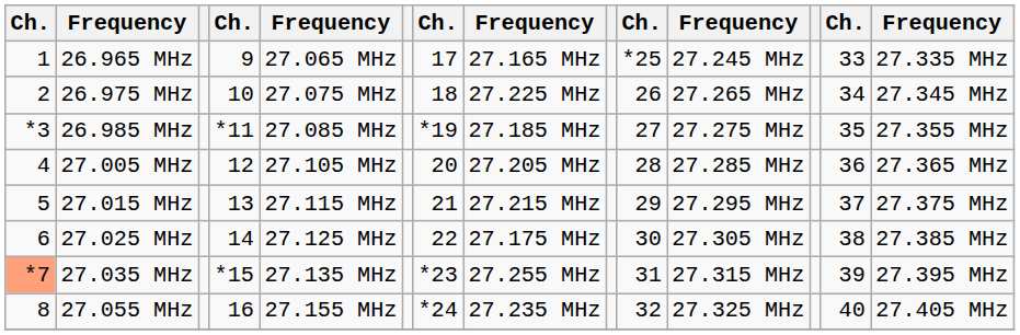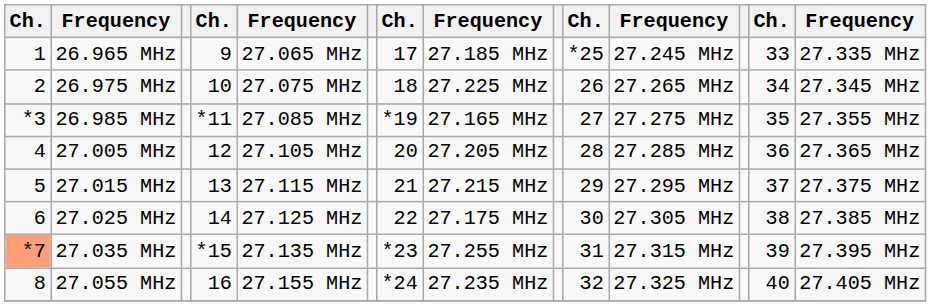26.965 MHz | column 8: 27.165 MHz -> 27.185 MHz
26.985 MHz | column 8: 27.185 MHz -> 27.165 MHz
